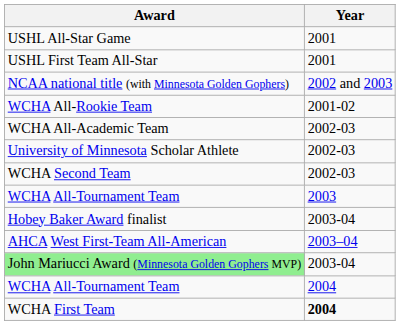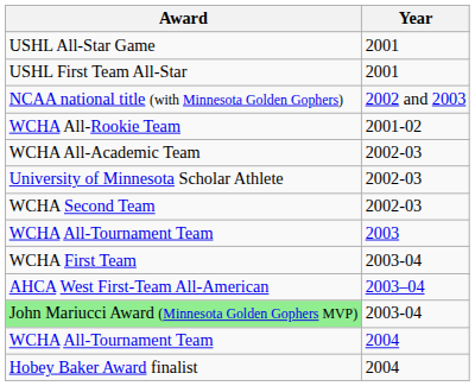row 10 | Award: Hobey Baker Award finalist -> WCHA First Team
row 14 | Award: WCHA First Team -> Hobey Baker Award finalist
row 14 | Year: bold -> normal
